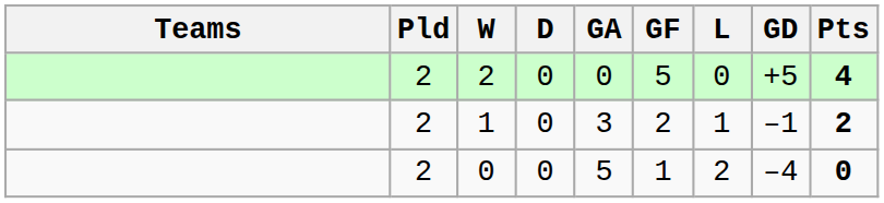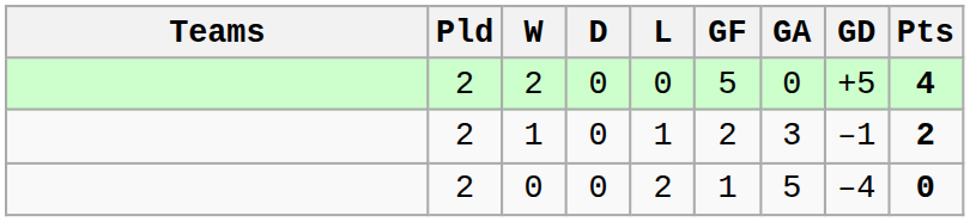columns swapped: L <-> GA
